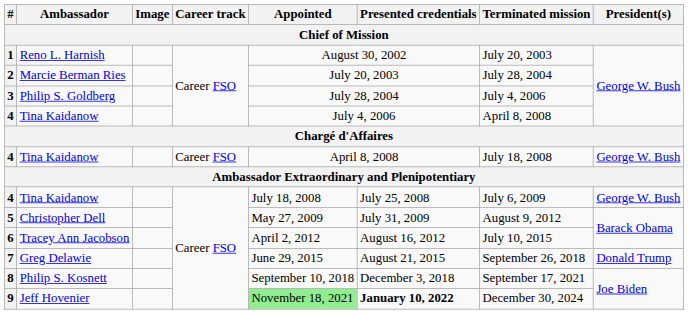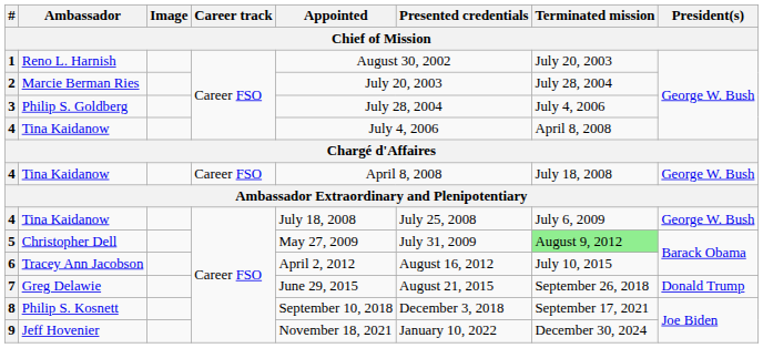5 | Terminated mission: no background -> lightgreen background
9 | Appointed: lightgreen background -> no background
9 | Presented credentials: bold -> normal
